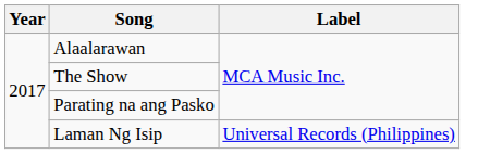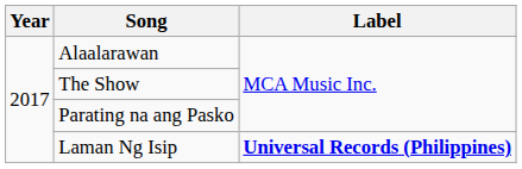Laman Ng Isip | Label: normal -> bold
